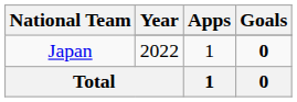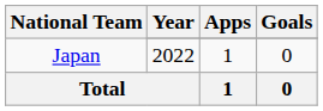2022 | Goals: bold -> normal
